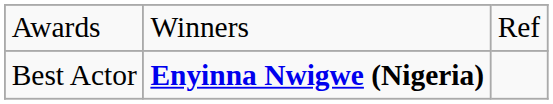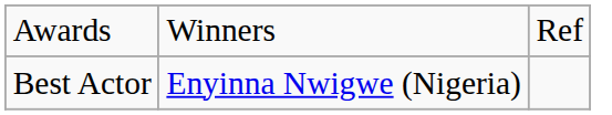Best Actor | column 2: bold -> normal
